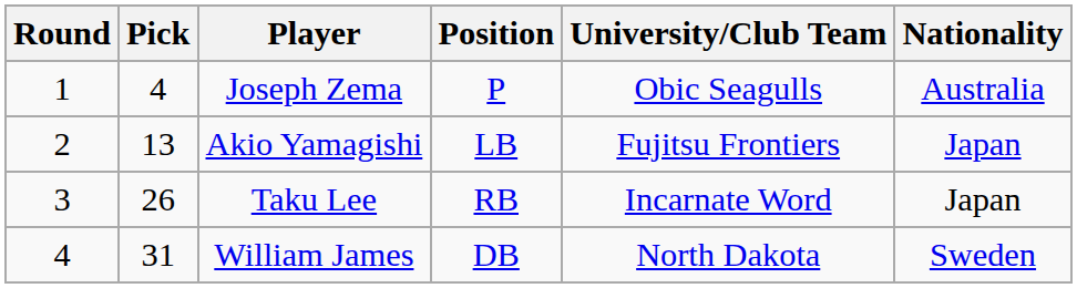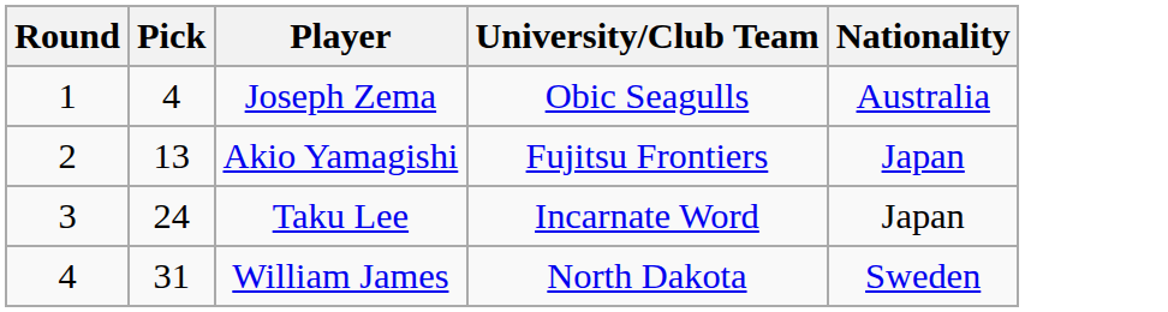- column: Position | P | LB | RB | DB
Taku Lee | Pick: 26 -> 24
